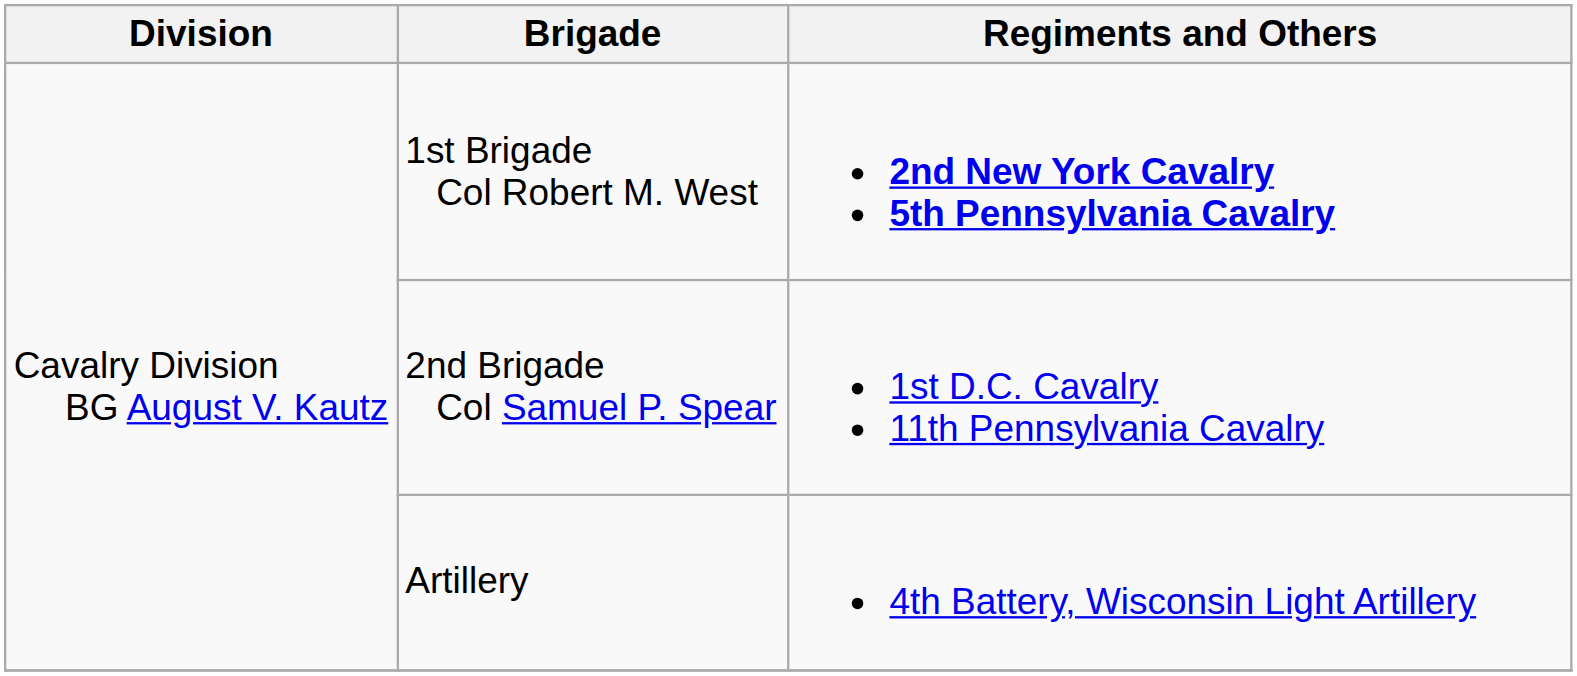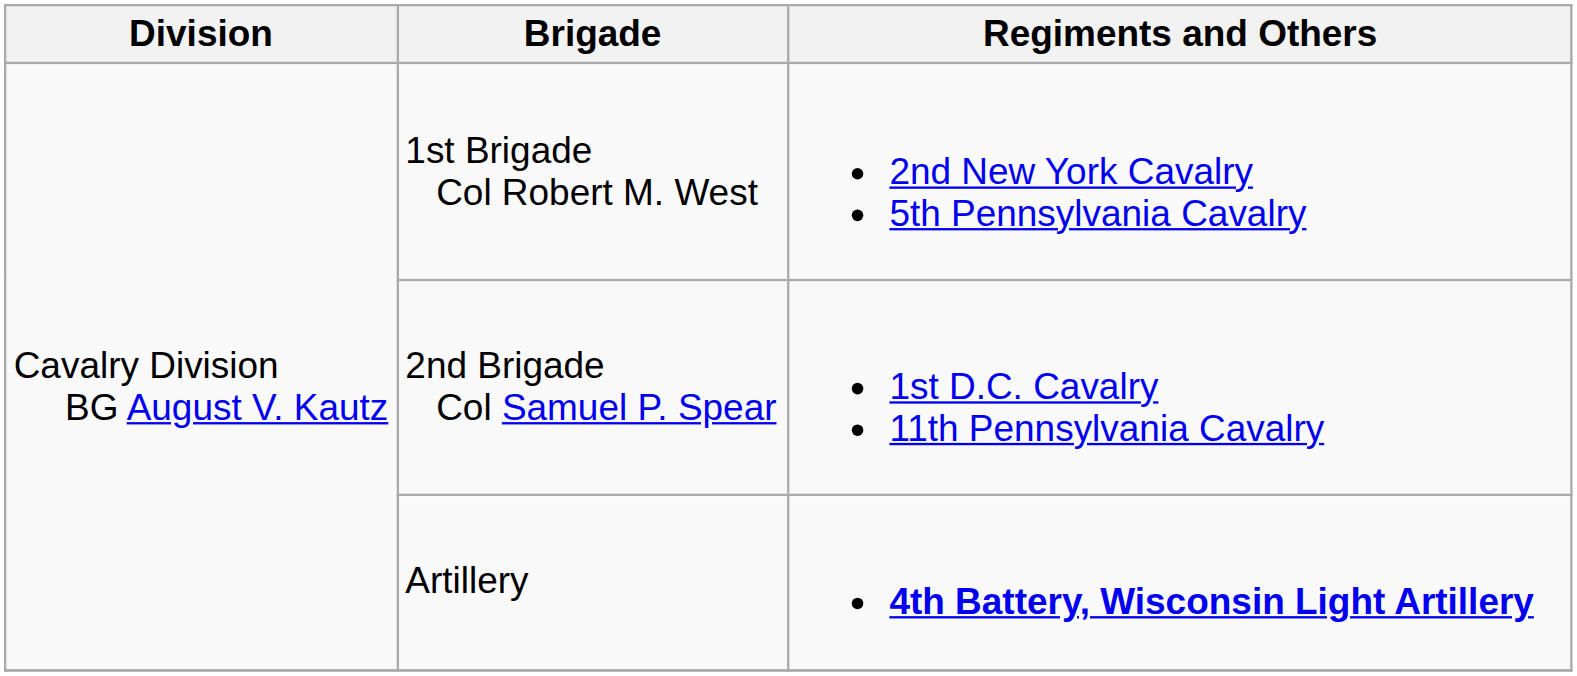1st Brigade Col Robert M. West | Regiments and Others: bold -> normal
Artillery | Regiments and Others: normal -> bold
